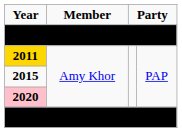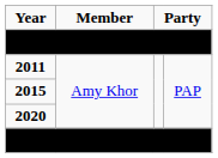2011 | Year: gold background -> no background
2020 | Year: pink background -> no background
